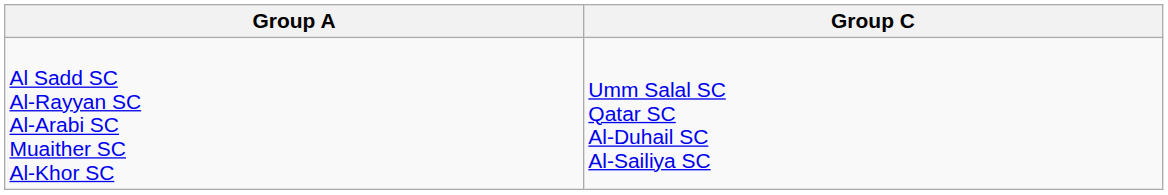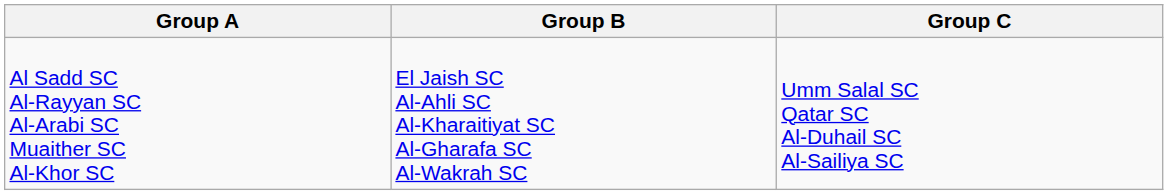+ column: Group B | El Jaish SC Al-Ahli SC Al-Kharaitiyat SC Al-Gharafa SC Al-Wakrah SC
